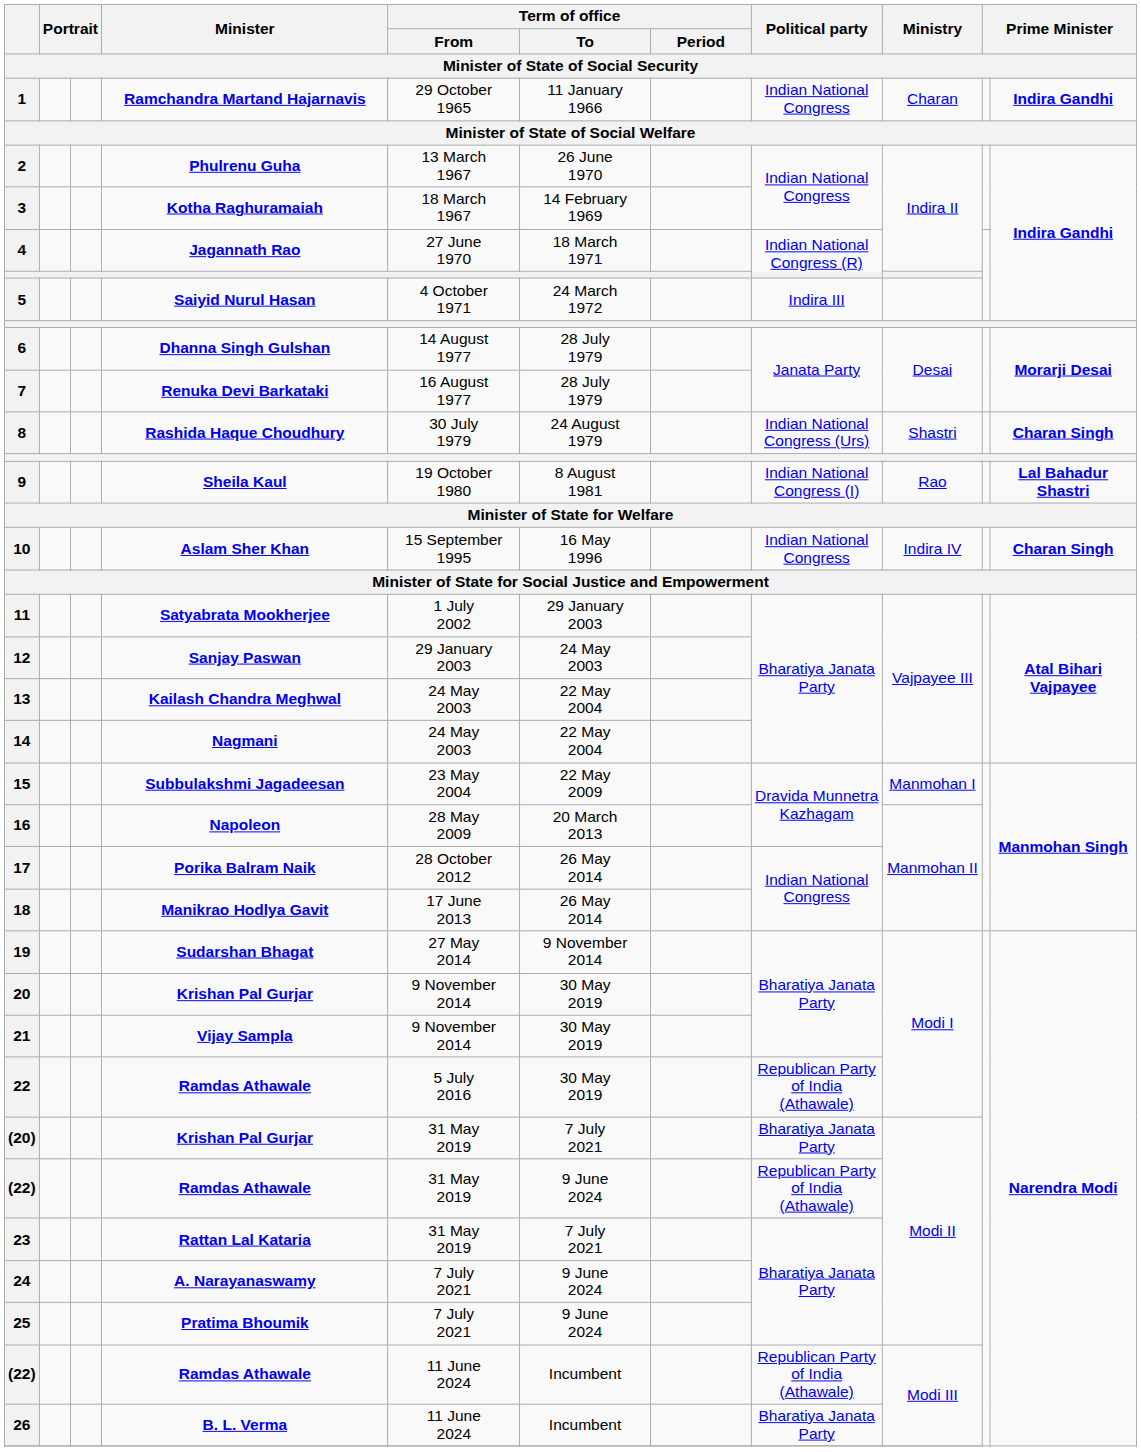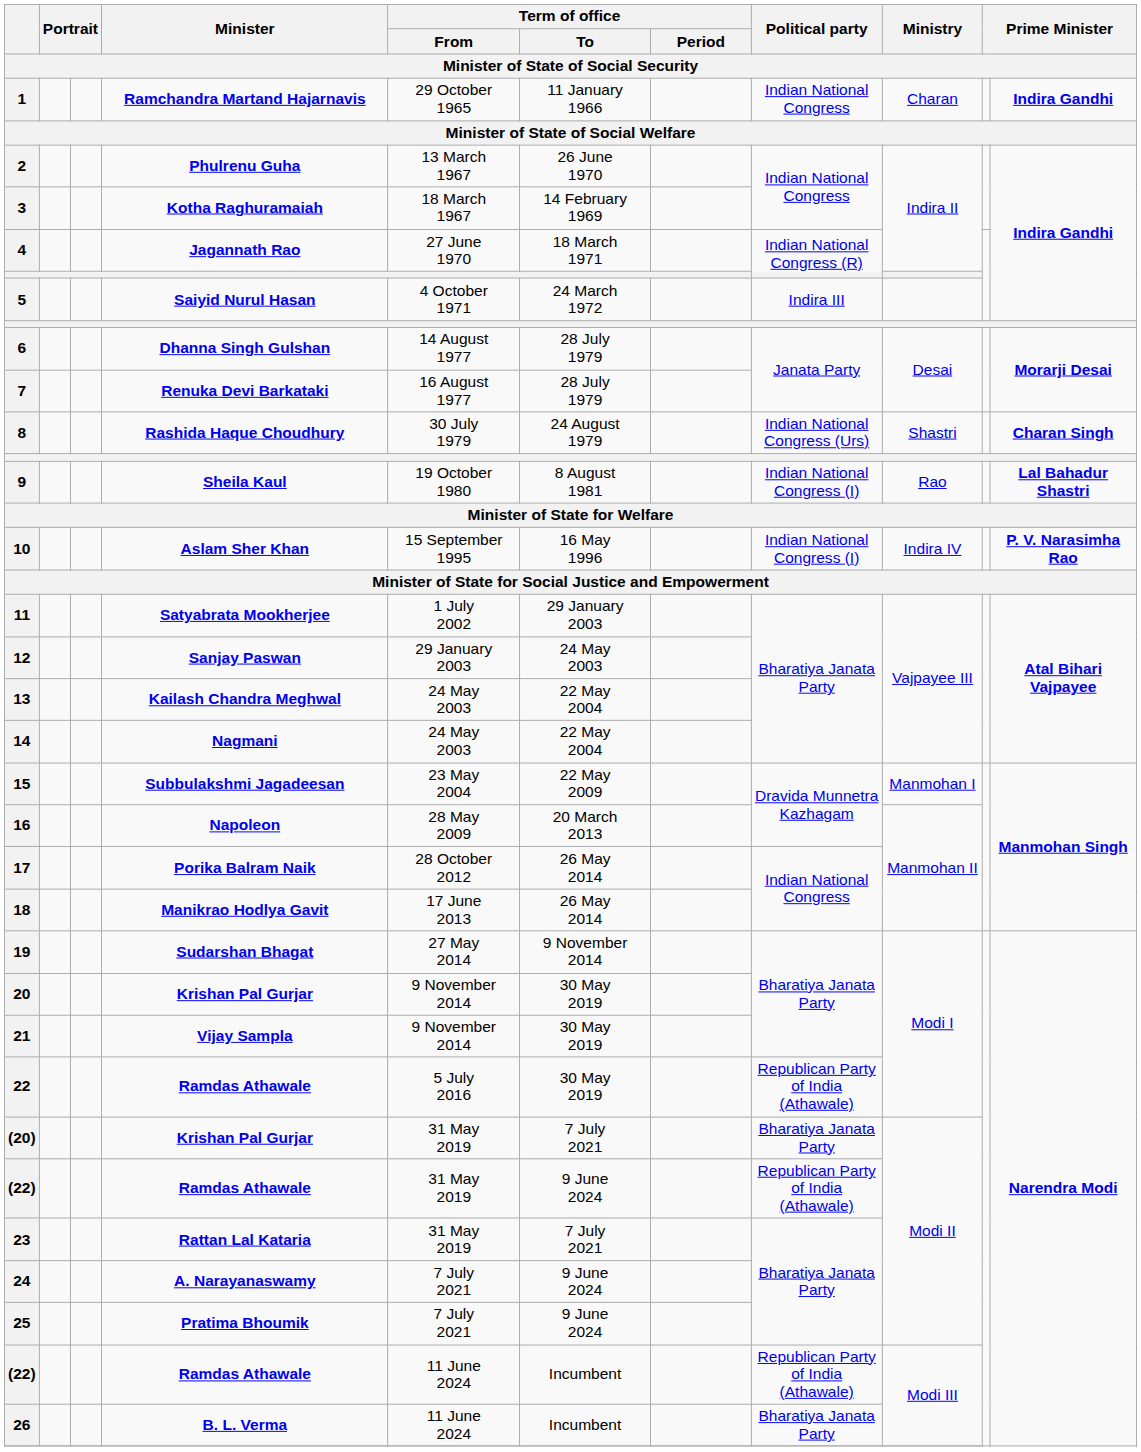10 | Political party: Indian National Congress -> Indian National Congress (I)
10 | column 11: Charan Singh -> P. V. Narasimha Rao
